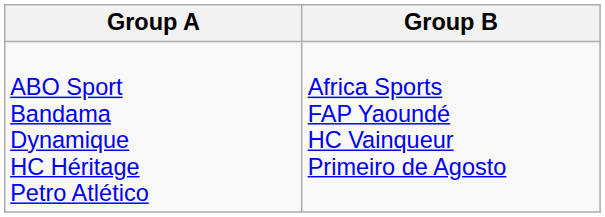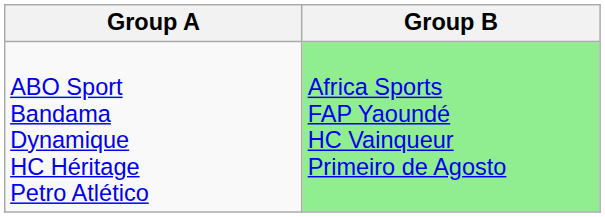ABO Sport Bandama Dynamique HC Héritage Petro Atlético | Group B: no background -> lightgreen background
